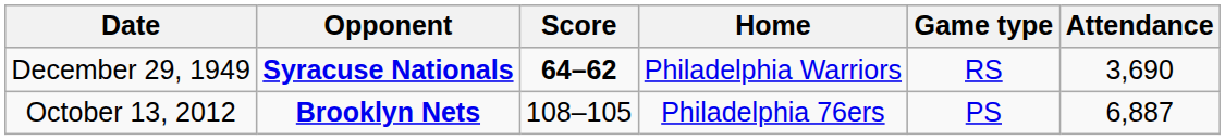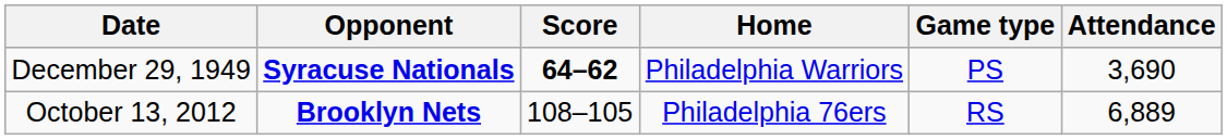December 29, 1949 | Game type: RS -> PS
October 13, 2012 | Game type: PS -> RS
October 13, 2012 | Attendance: 6,887 -> 6,889
